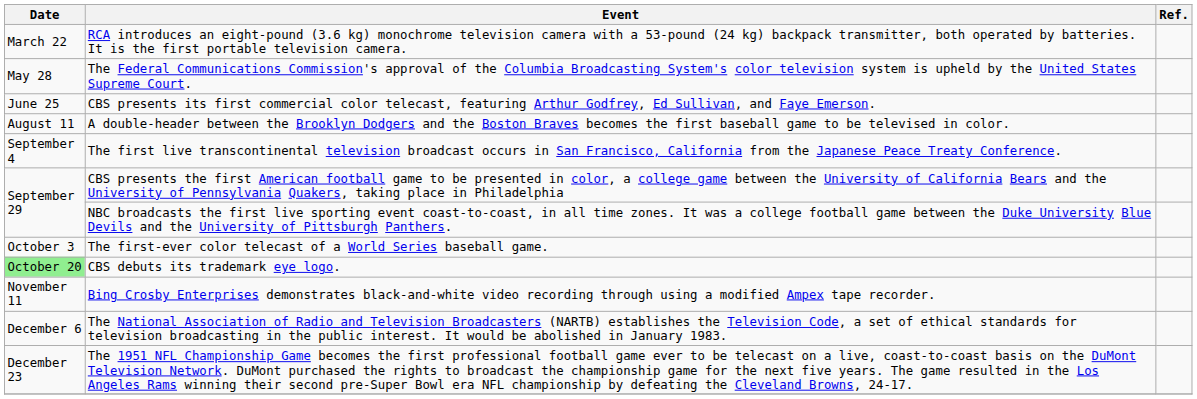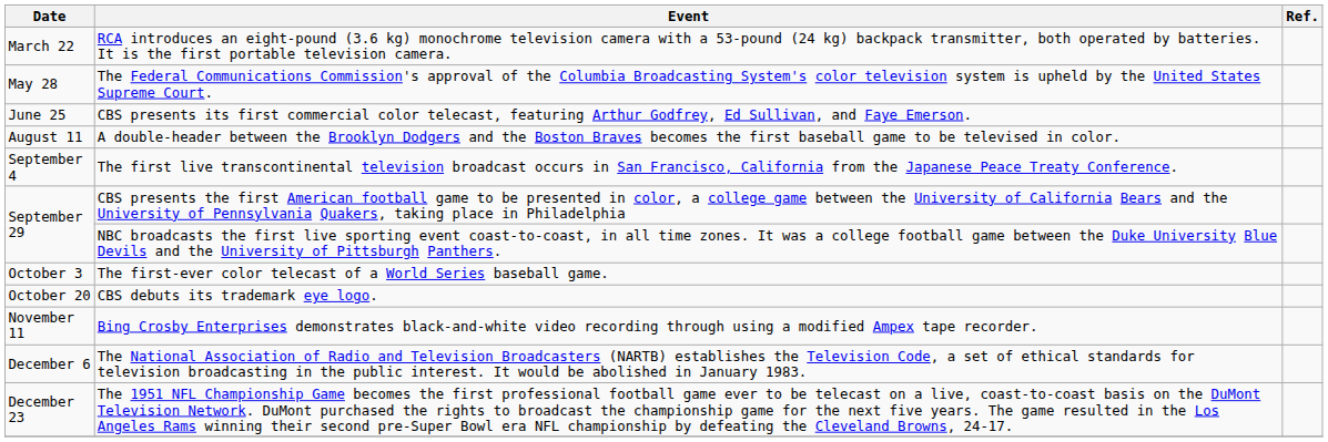CBS debuts its trademark eye logo. | Date: lightgreen background -> no background
